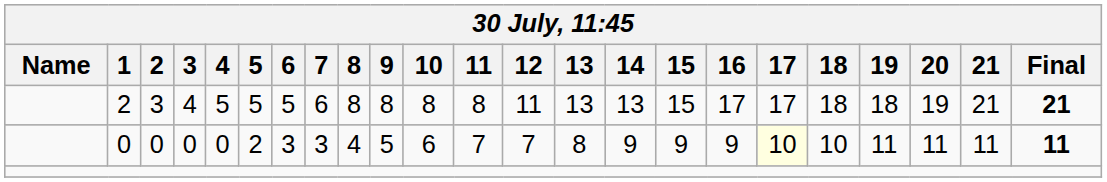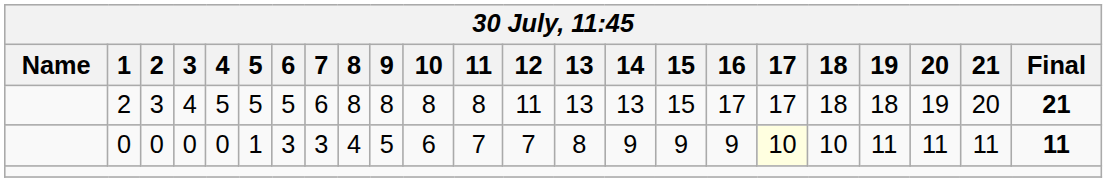row 3 | 21: 21 -> 20
row 4 | 5: 2 -> 1
